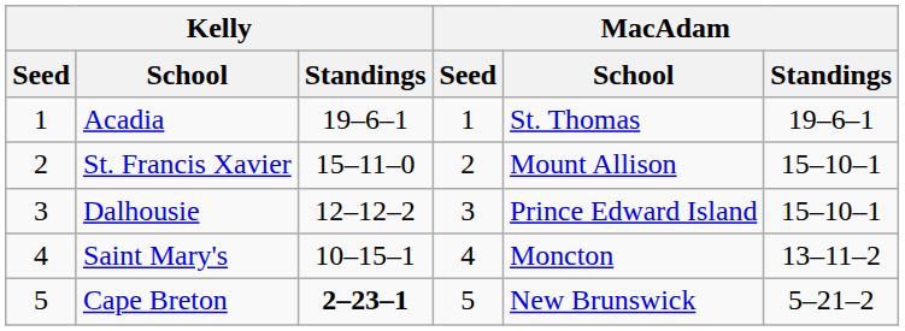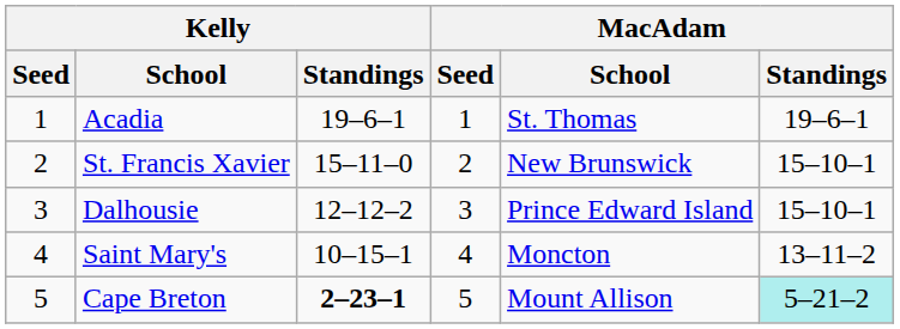St. Francis Xavier | MacAdam / School: Mount Allison -> New Brunswick
Cape Breton | MacAdam / School: New Brunswick -> Mount Allison
Cape Breton | MacAdam / Standings: no background -> paleturquoise background
